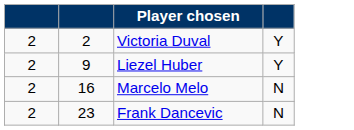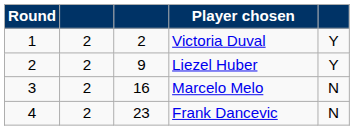+ column: Round | 1 | 2 | 3 | 4
